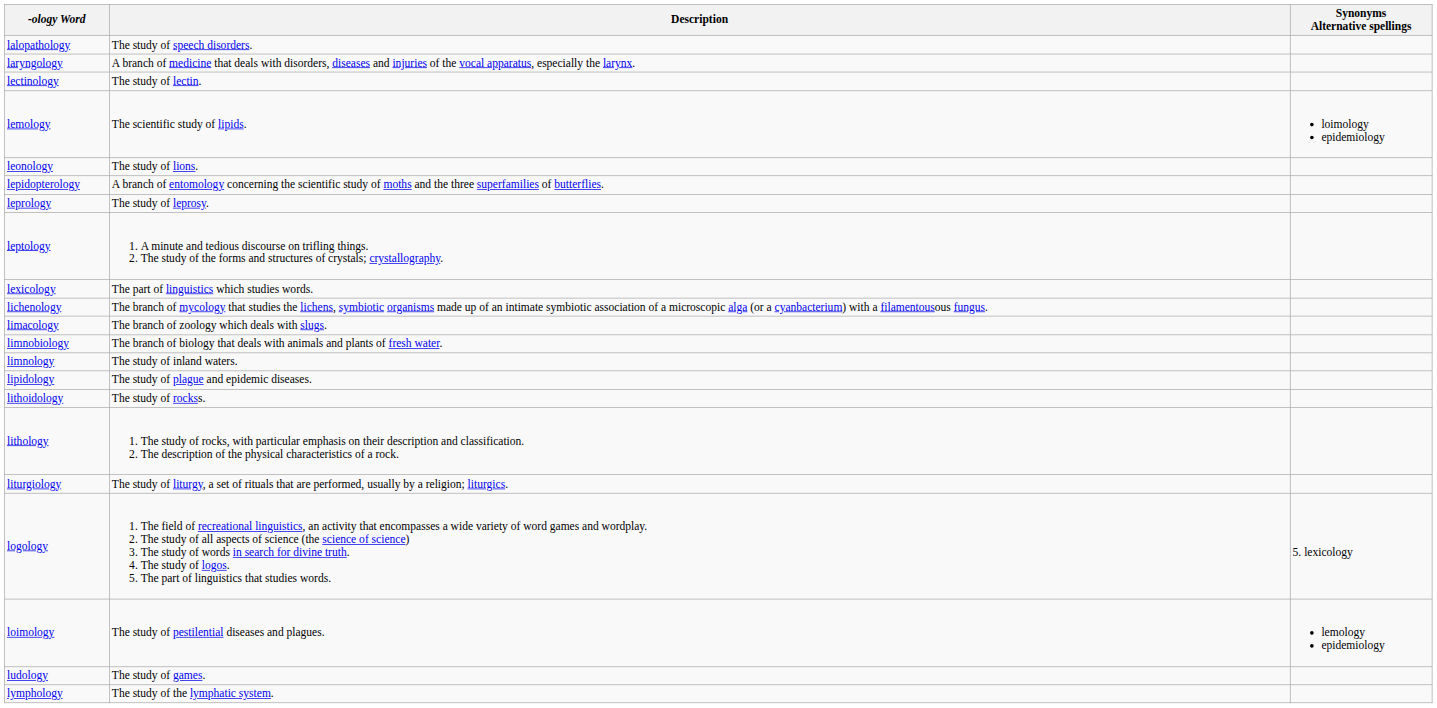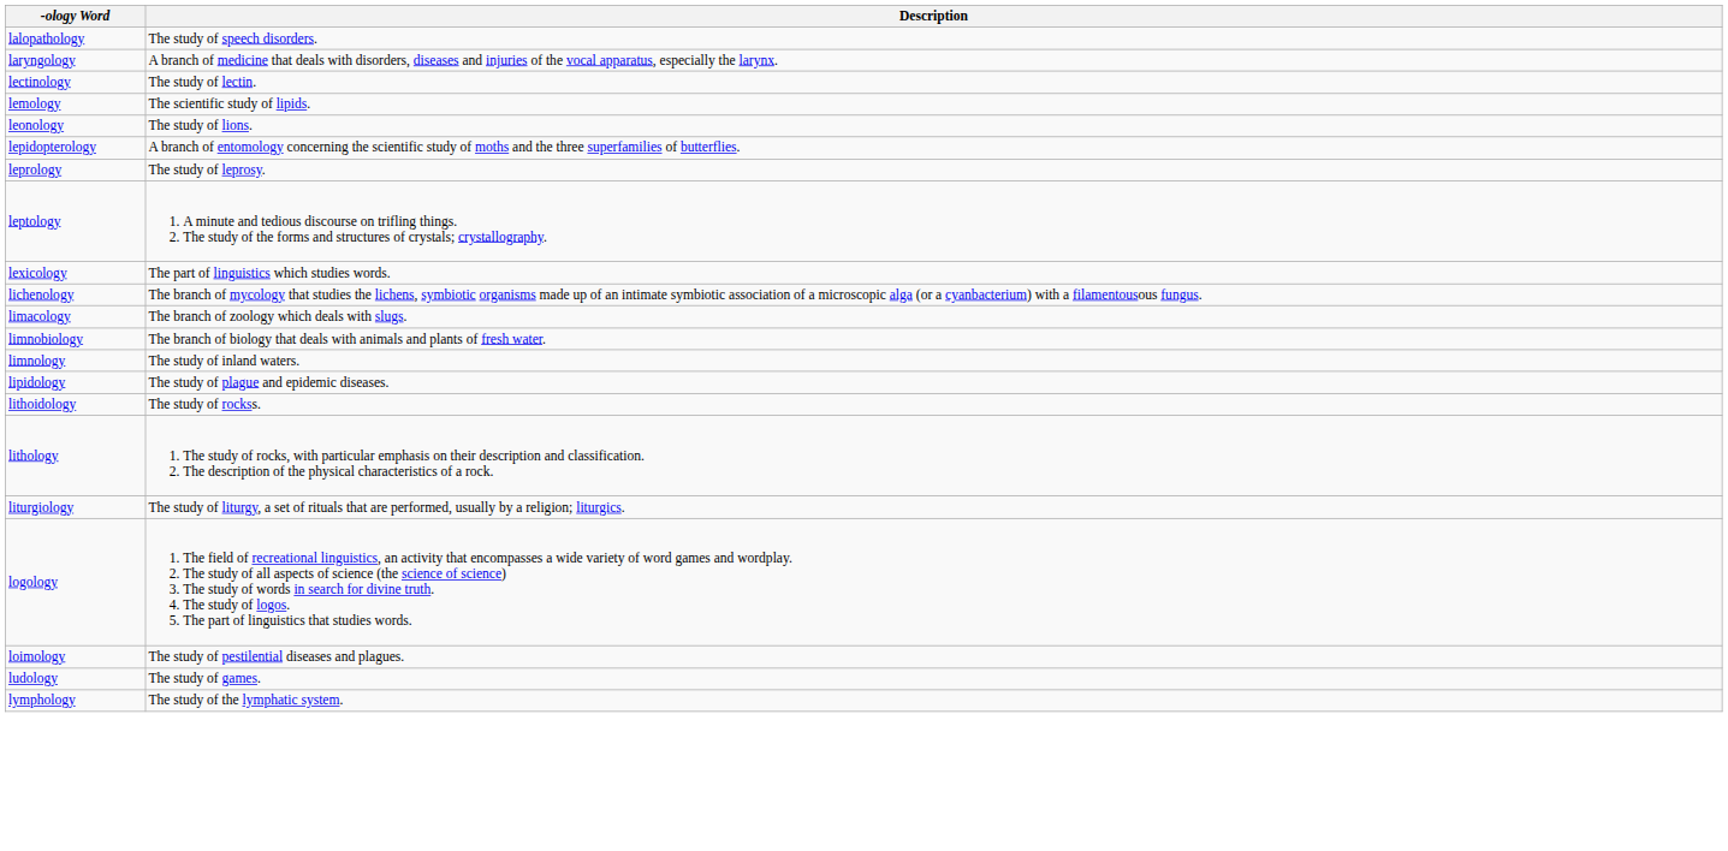- column: Synonyms Alternative spellings | loimology epidemiology | 5. lexicology | lemology epidemiology
